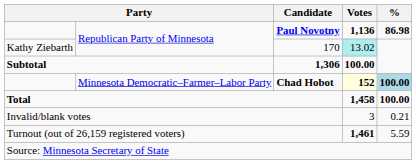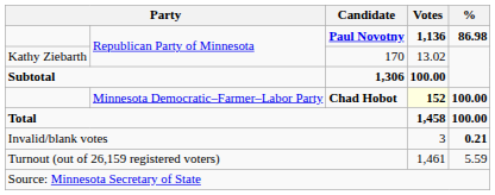170 | Votes: paleturquoise background -> no background
Chad Hobot | %: lightblue background -> no background
Invalid/blank votes | %: normal -> bold
Turnout (out of 26,159 registered voters) | Votes: bold -> normal
